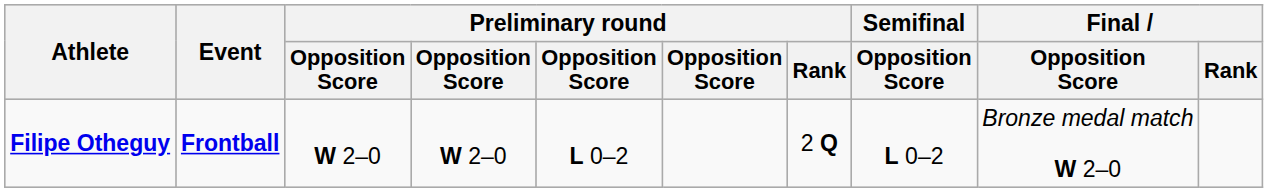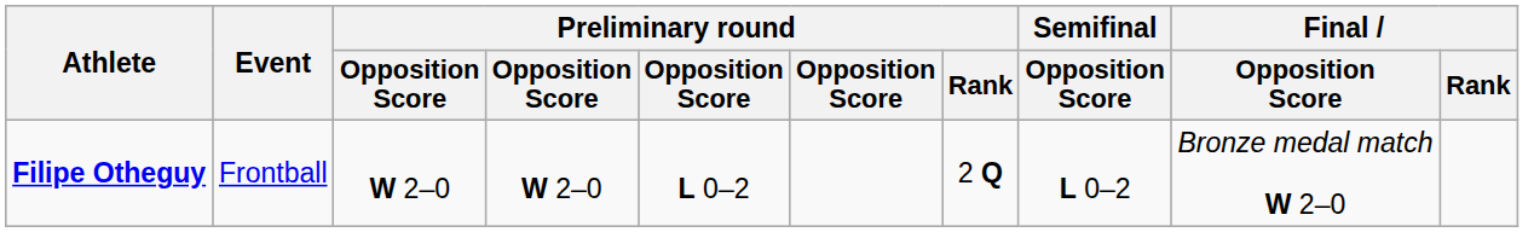Filipe Otheguy | Event: bold -> normal
